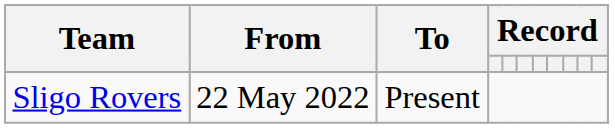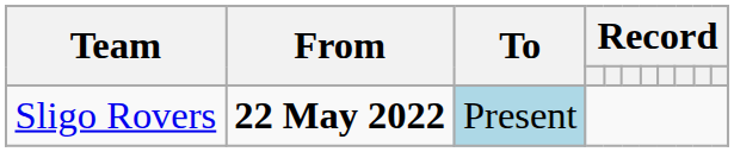Sligo Rovers | From: normal -> bold
Sligo Rovers | To: no background -> lightblue background
